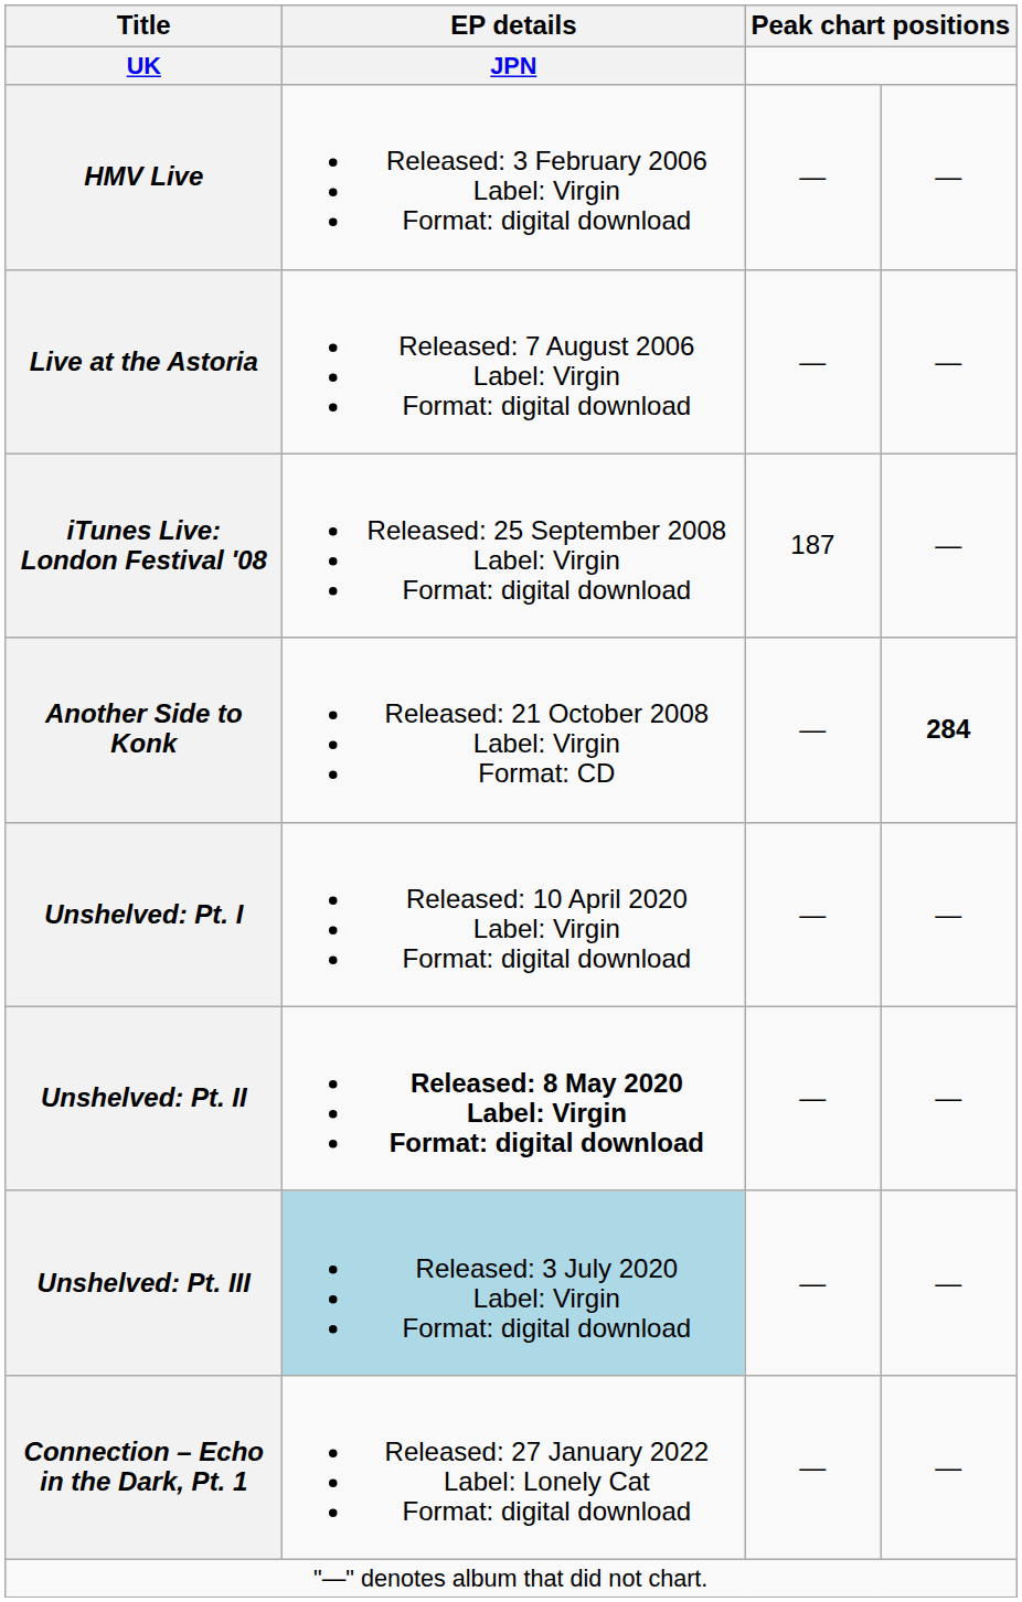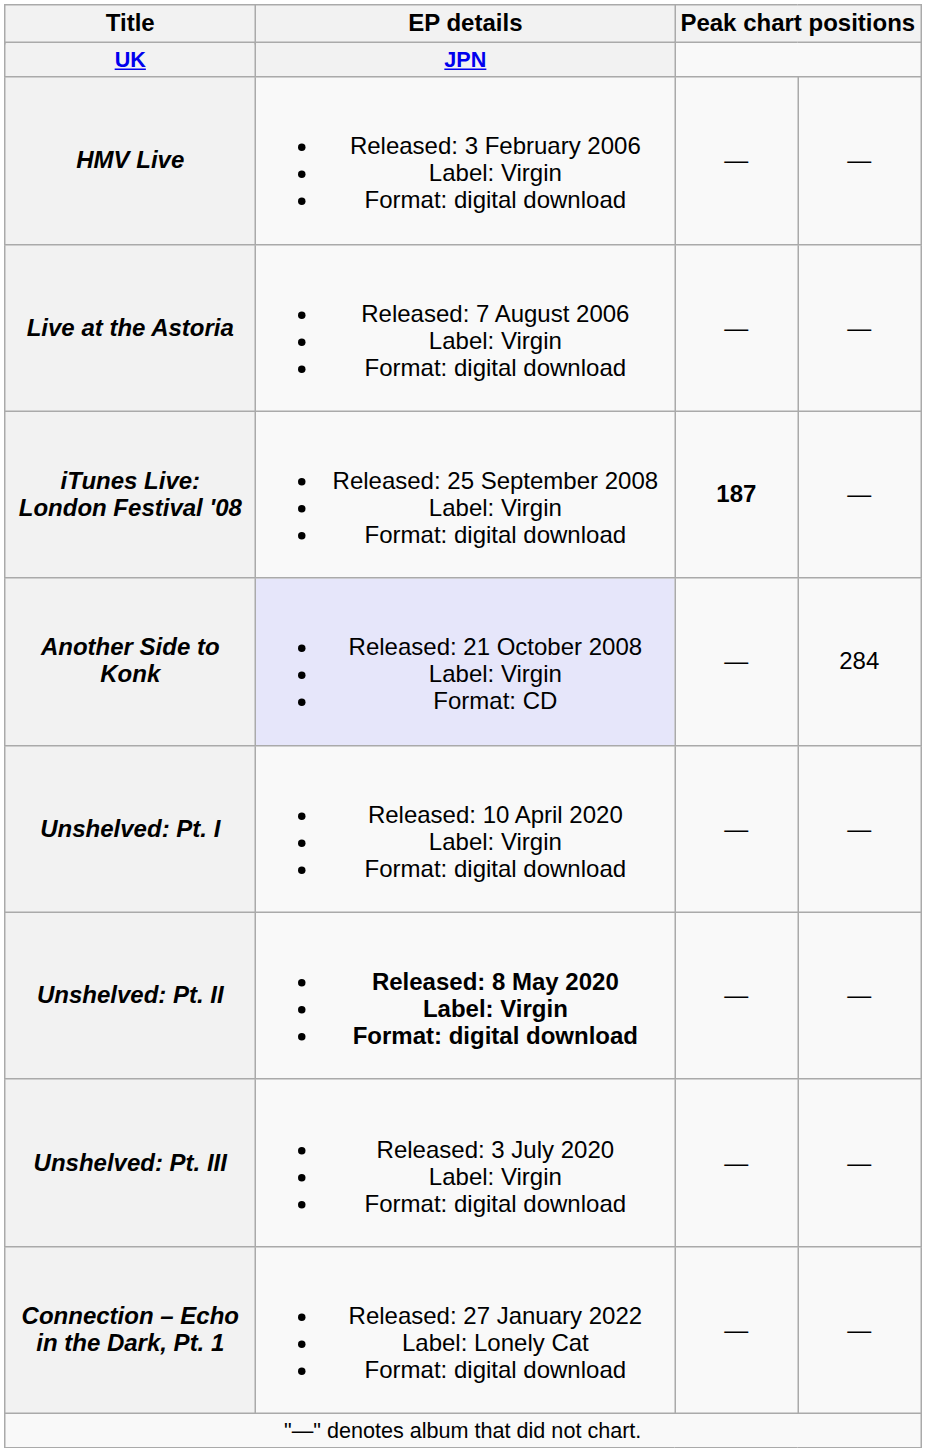iTunes Live: London Festival '08 | column 3: normal -> bold
Another Side to Konk | EP details: no background -> lavender background
Another Side to Konk | column 4: bold -> normal
Unshelved: Pt. III | EP details: lightblue background -> no background
